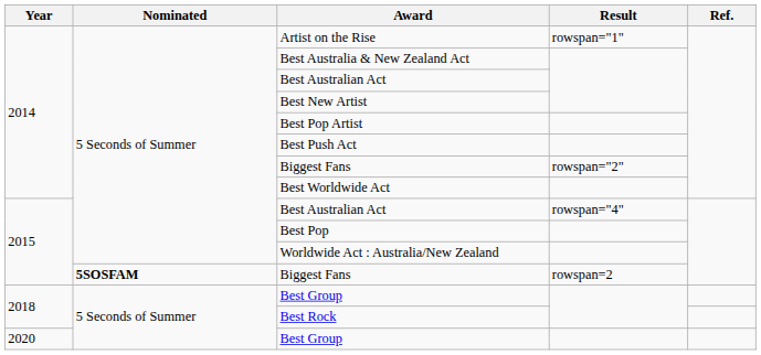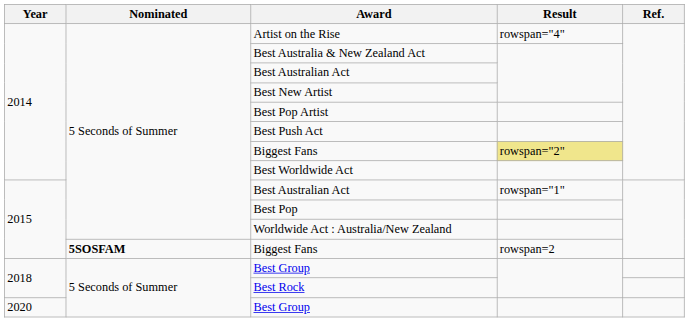Artist on the Rise | Result: rowspan="1" -> rowspan="4"
2014 / Biggest Fans | Result: no background -> khaki background
2015 / Best Australian Act | Result: rowspan="4" -> rowspan="1"
